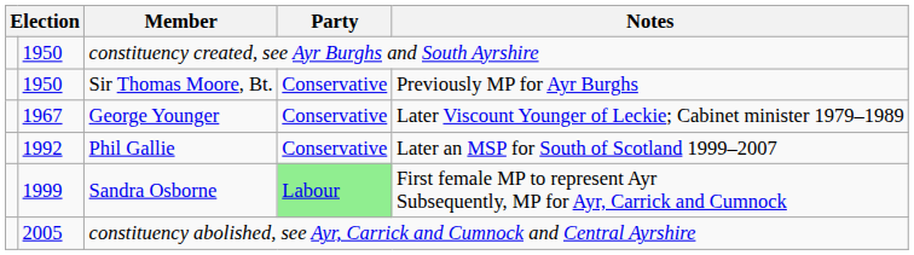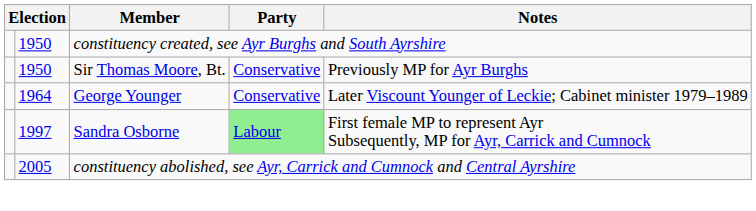George Younger | column 2: 1967 -> 1964
- row: 1992 | Phil Gallie | Conservative | Later an MSP for South of Scotland 1999–2007
Sandra Osborne | column 2: 1999 -> 1997
